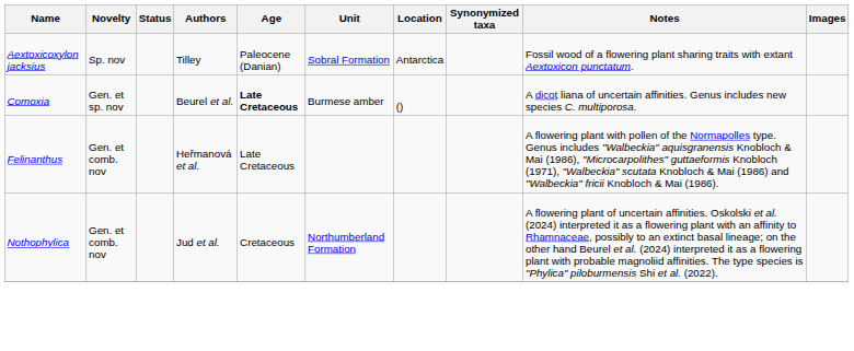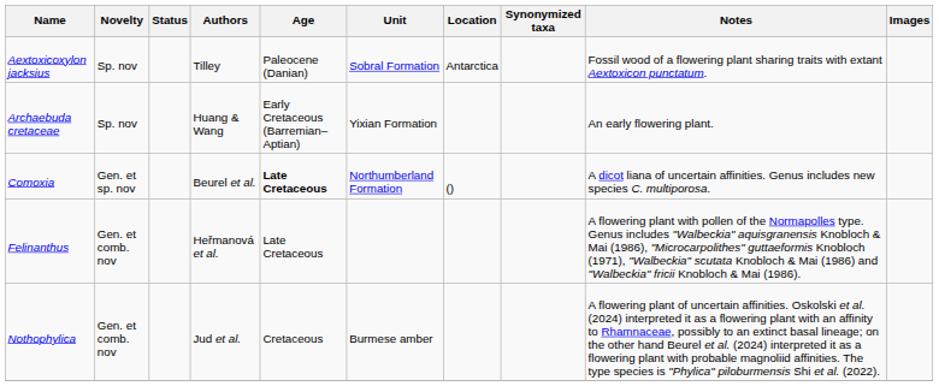+ row: Archaebuda cretaceae | Sp. nov | Huang & Wang | Early Cretaceous (Barremian–Aptian) | Yixian Formation | An early flowering plant.
Comoxia | Unit: Burmese amber -> Northumberland Formation
Nothophylica | Unit: Northumberland Formation -> Burmese amber
